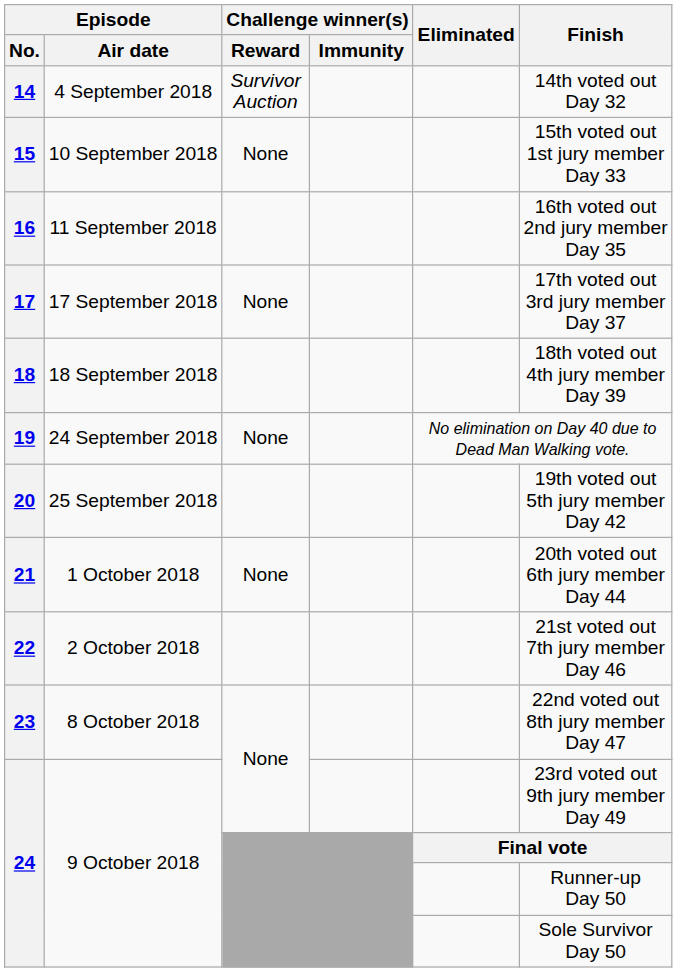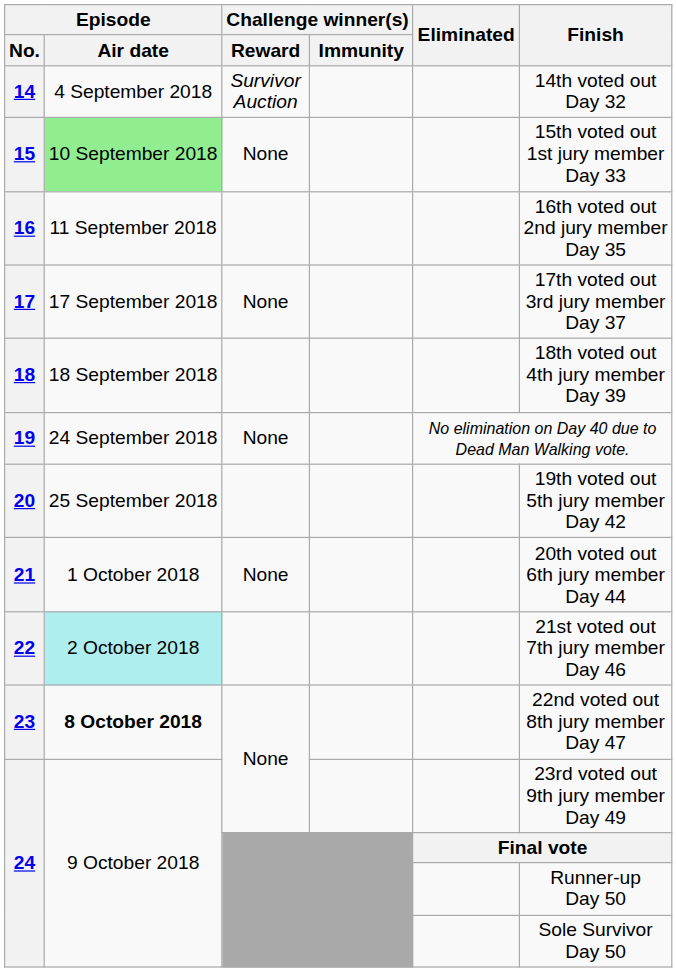15 | Episode / Air date: no background -> lightgreen background
22 | Episode / Air date: no background -> paleturquoise background
23 | Episode / Air date: normal -> bold
